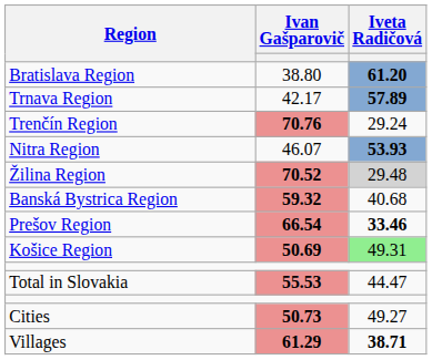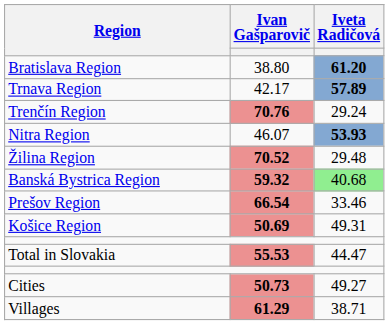Žilina Region | Iveta Radičová: lightgrey background -> no background
Banská Bystrica Region | Iveta Radičová: no background -> lightgreen background
Prešov Region | Iveta Radičová: bold -> normal
Košice Region | Iveta Radičová: lightgreen background -> no background
Villages | Iveta Radičová: bold -> normal
